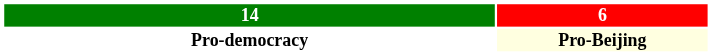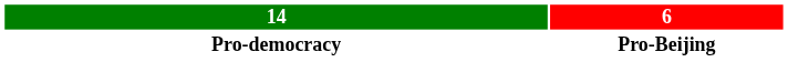Pro-democracy | 6: lightyellow background -> no background
